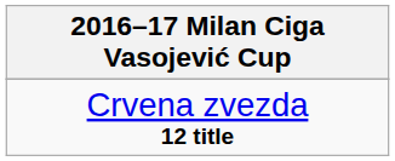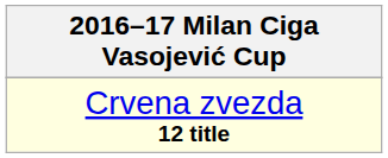row 2 | column 1: no background -> lightyellow background
